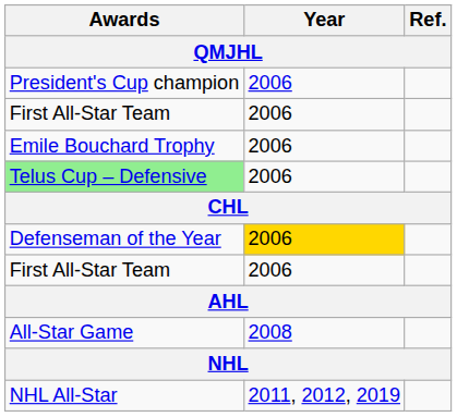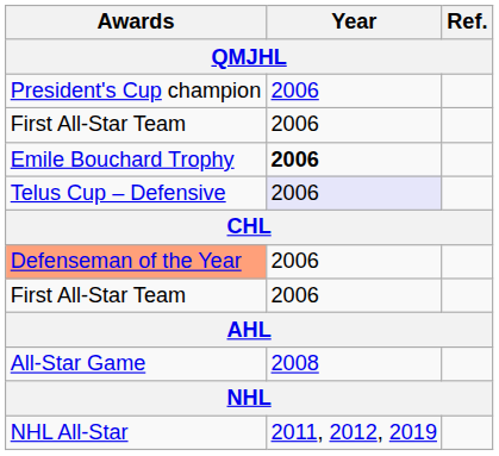Emile Bouchard Trophy | Year: normal -> bold
Telus Cup – Defensive | Awards: lightgreen background -> no background
Telus Cup – Defensive | Year: no background -> lavender background
Defenseman of the Year | Awards: no background -> lightsalmon background
Defenseman of the Year | Year: gold background -> no background
